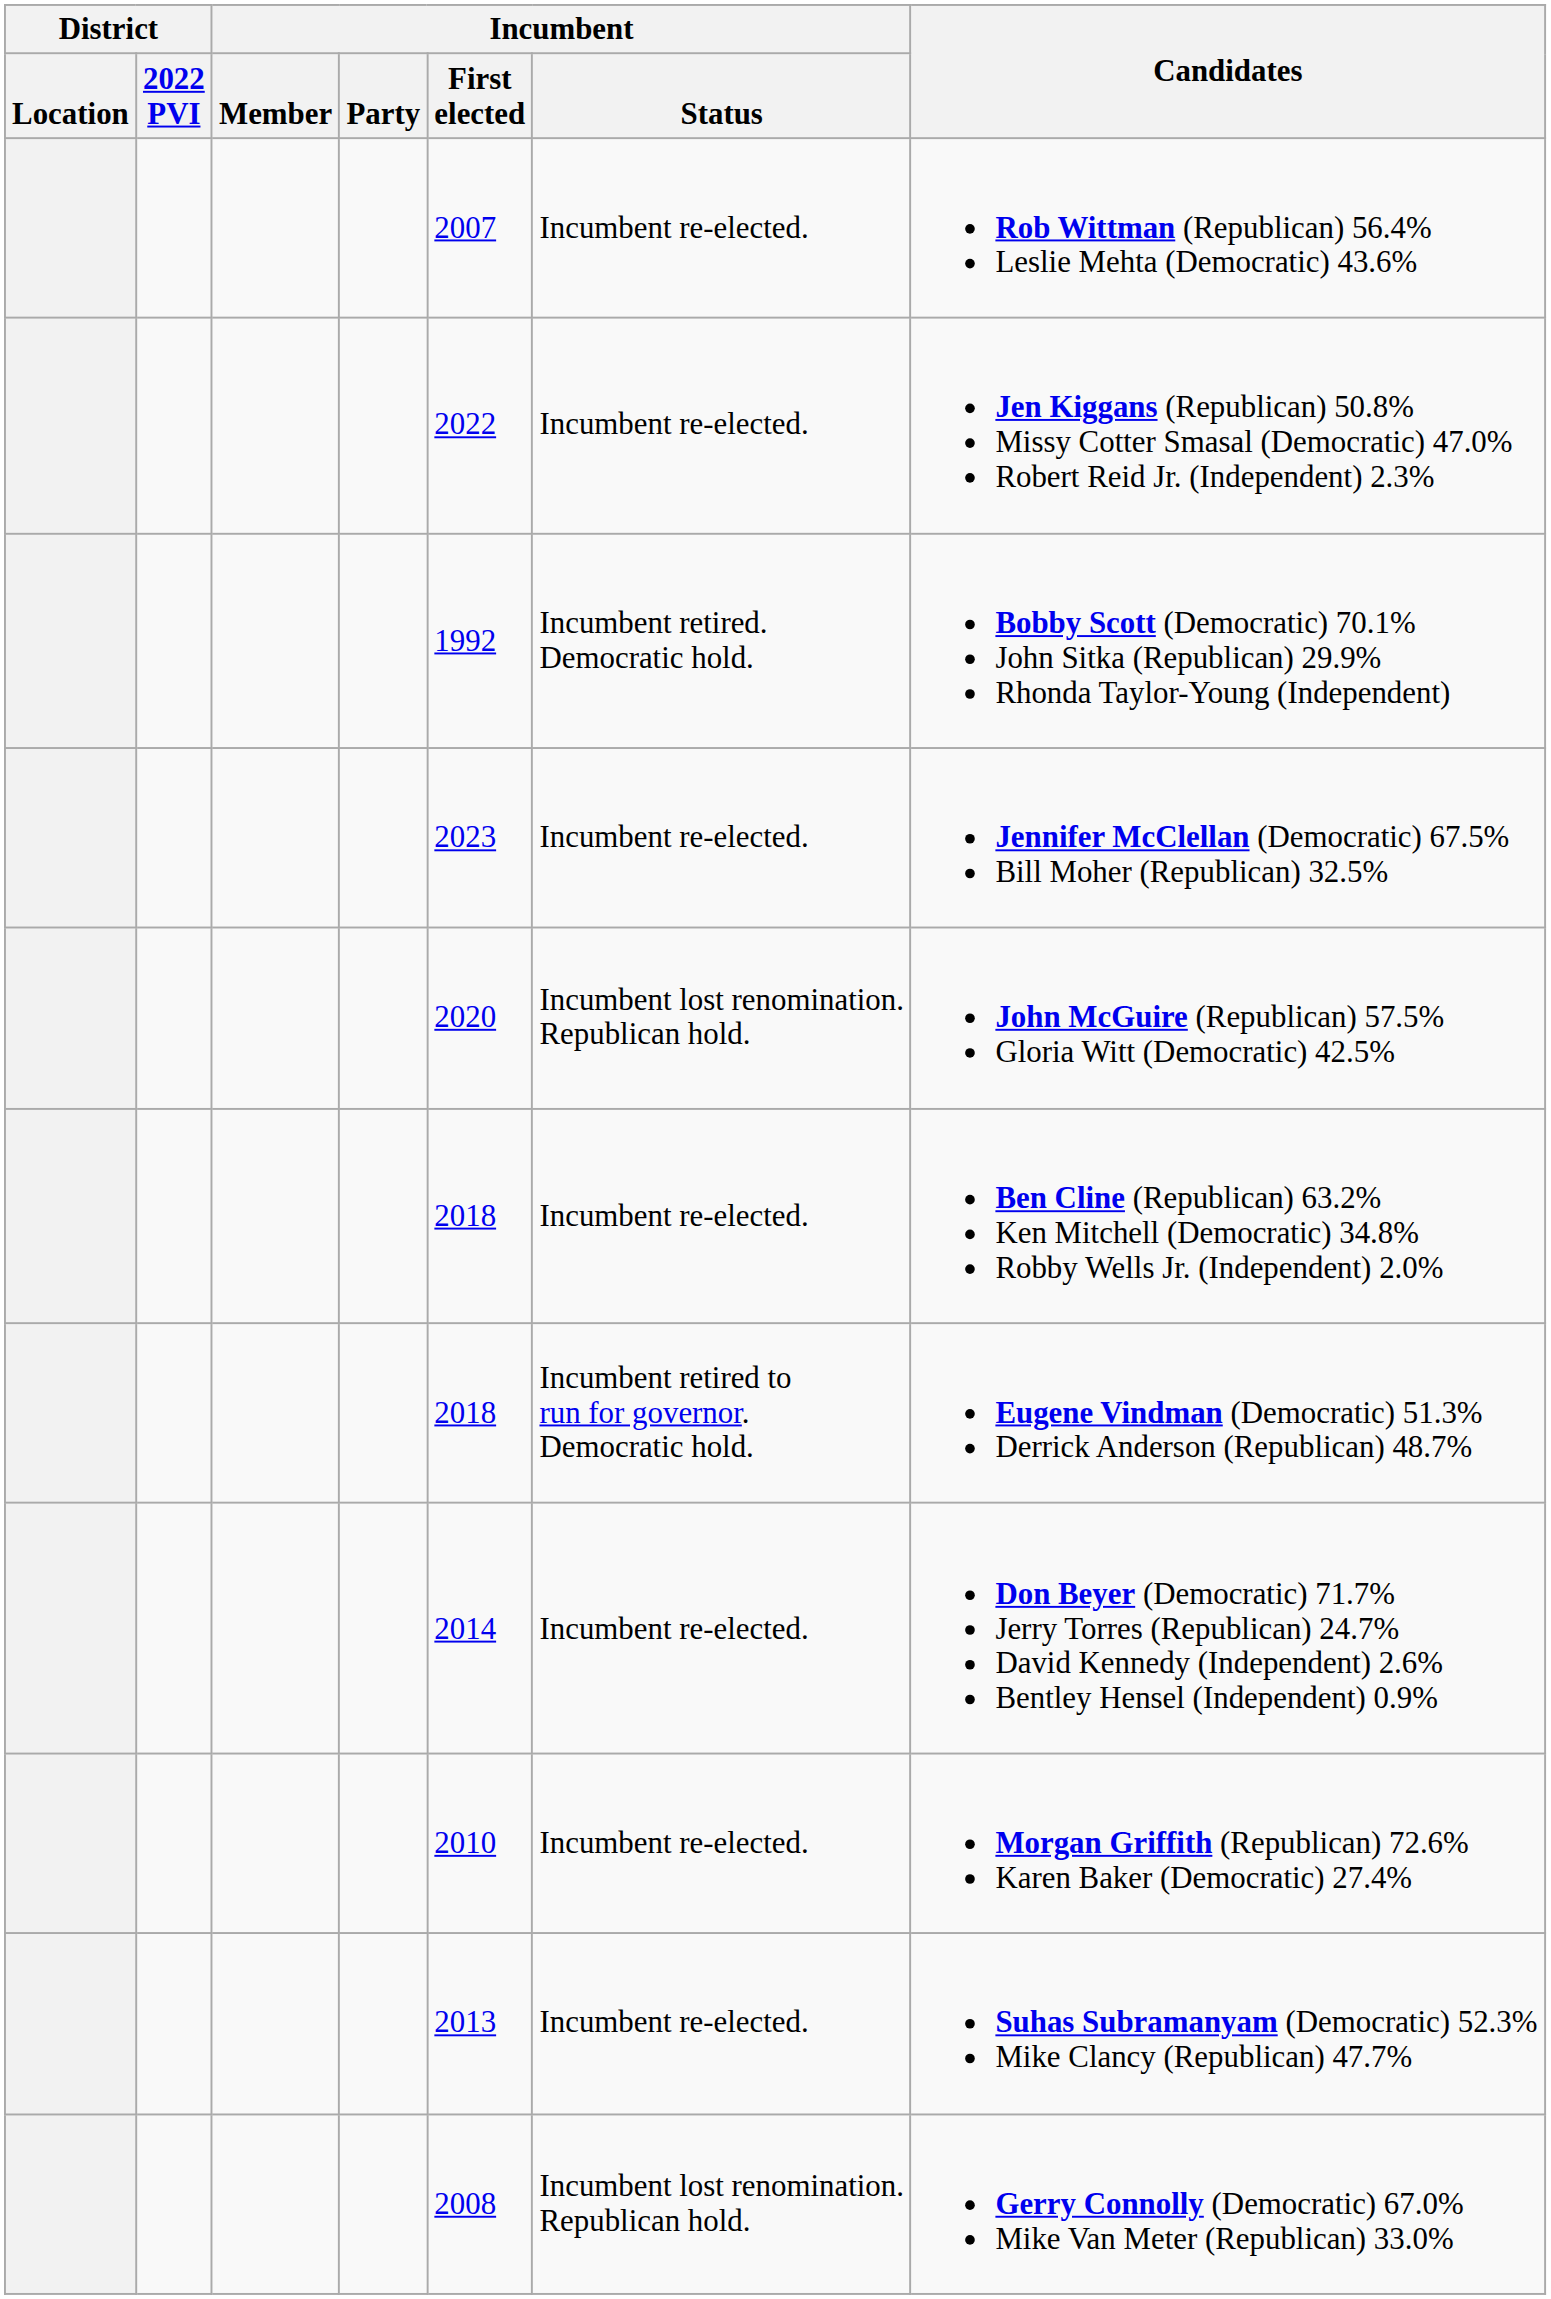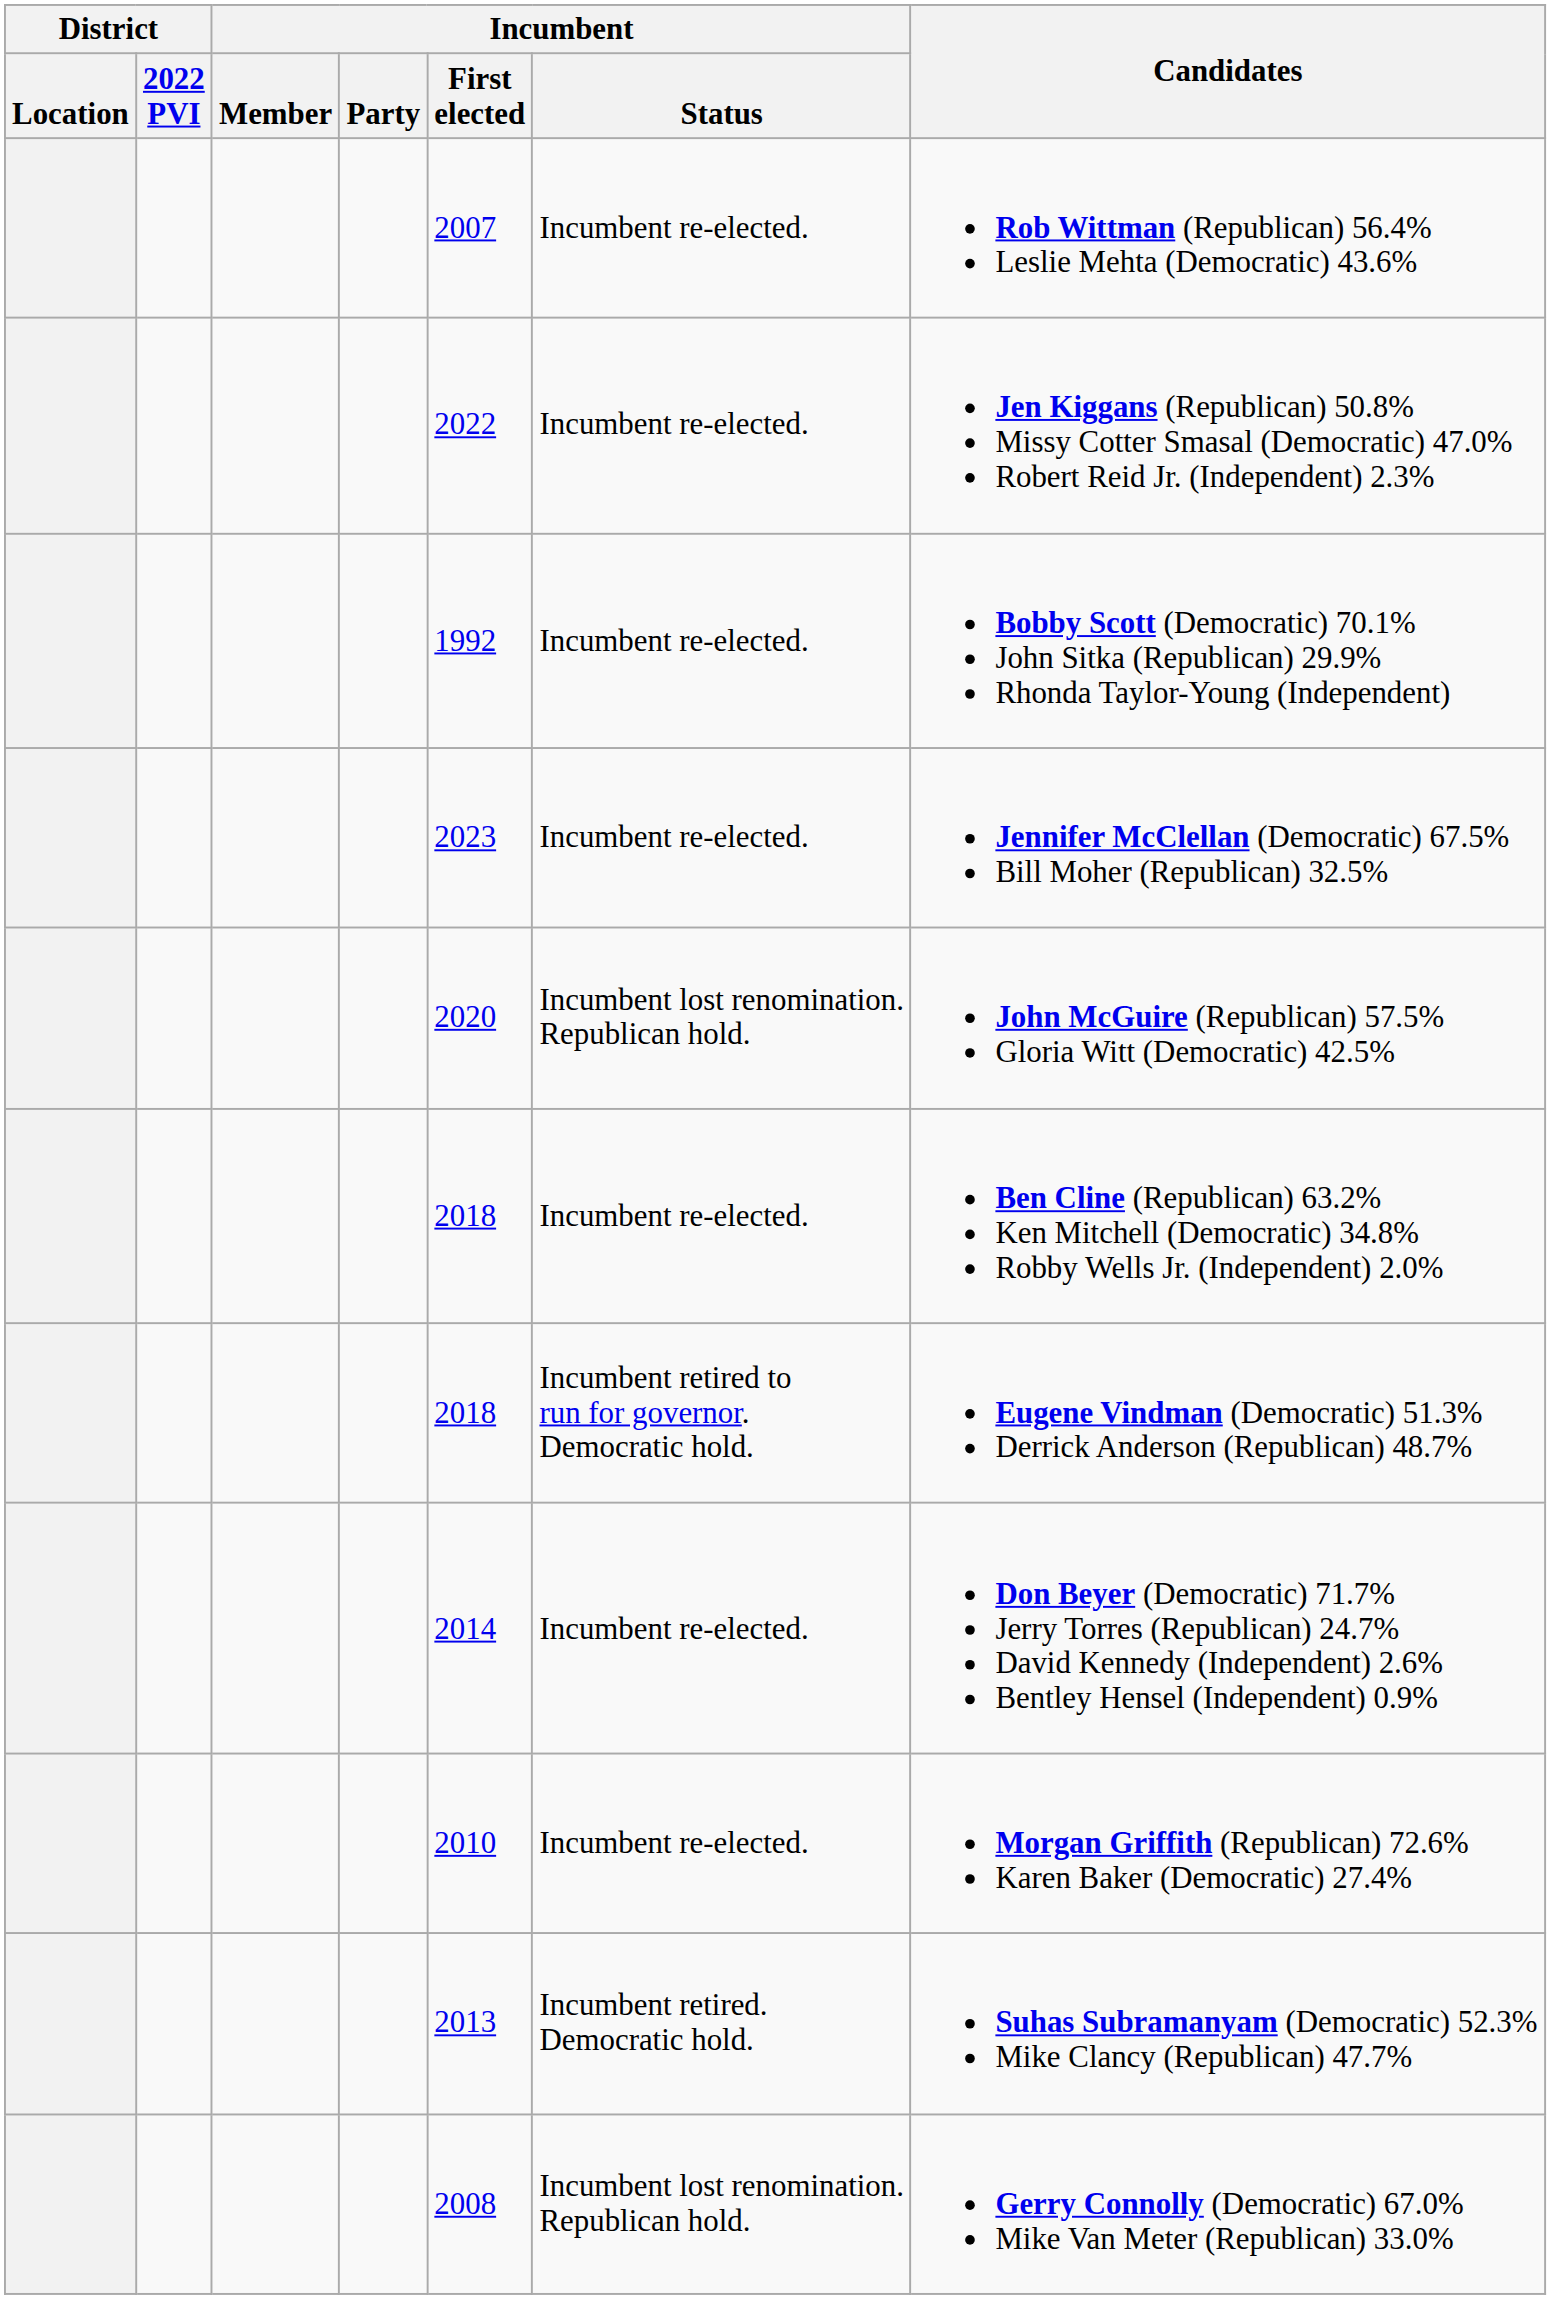row 5 | Incumbent / Status: Incumbent retired. Democratic hold. -> Incumbent re-elected.
row 12 | Incumbent / Status: Incumbent re-elected. -> Incumbent retired. Democratic hold.
